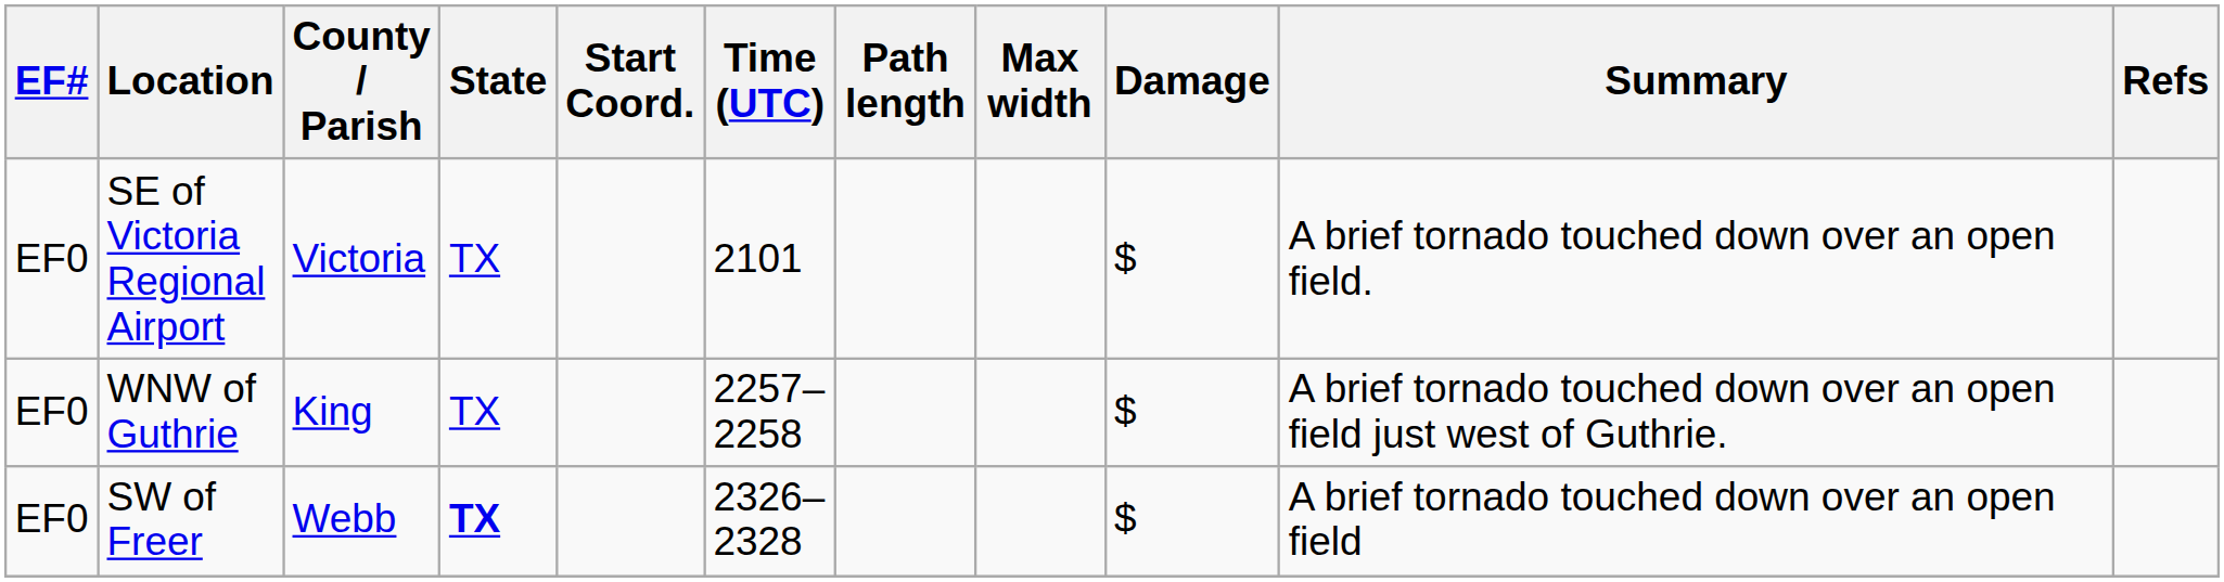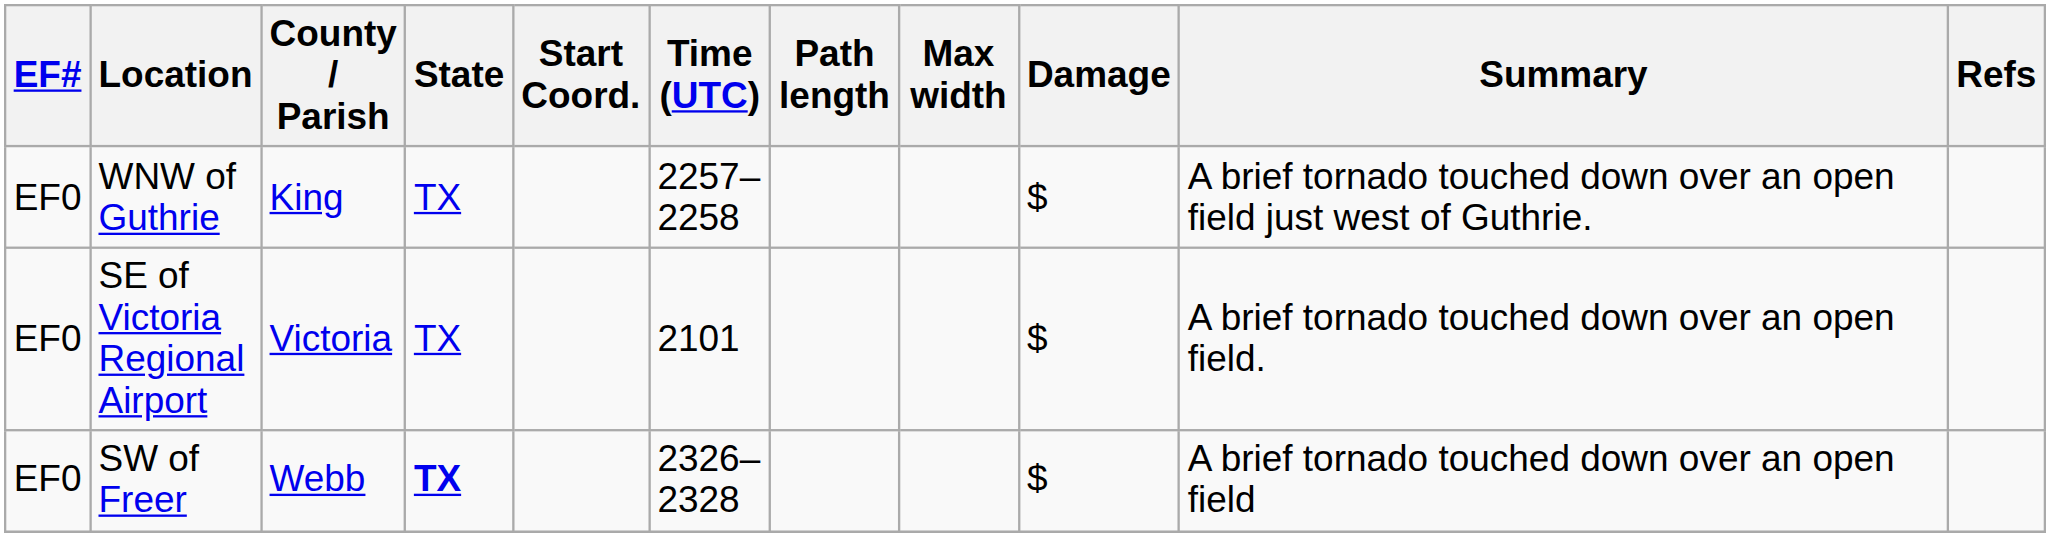rows swapped: SE of Victoria Regional Airport <-> WNW of Guthrie
